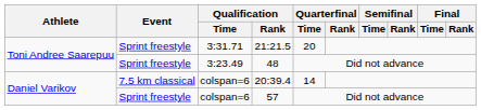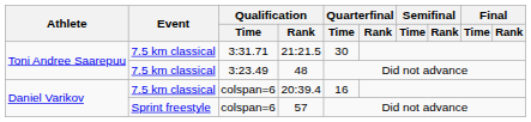21:21.5 | Event: Sprint freestyle -> 7.5 km classical
21:21.5 | Quarterfinal / Time: 20 -> 30
48 | Event: Sprint freestyle -> 7.5 km classical
20:39.4 | Quarterfinal / Time: 14 -> 16
